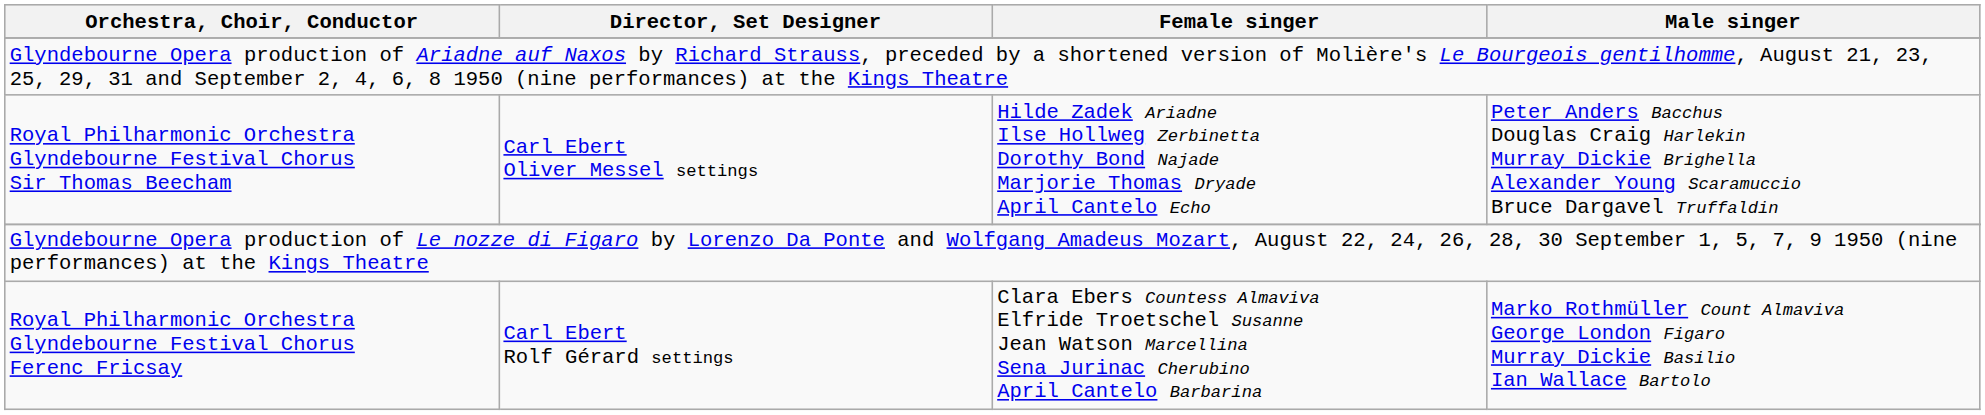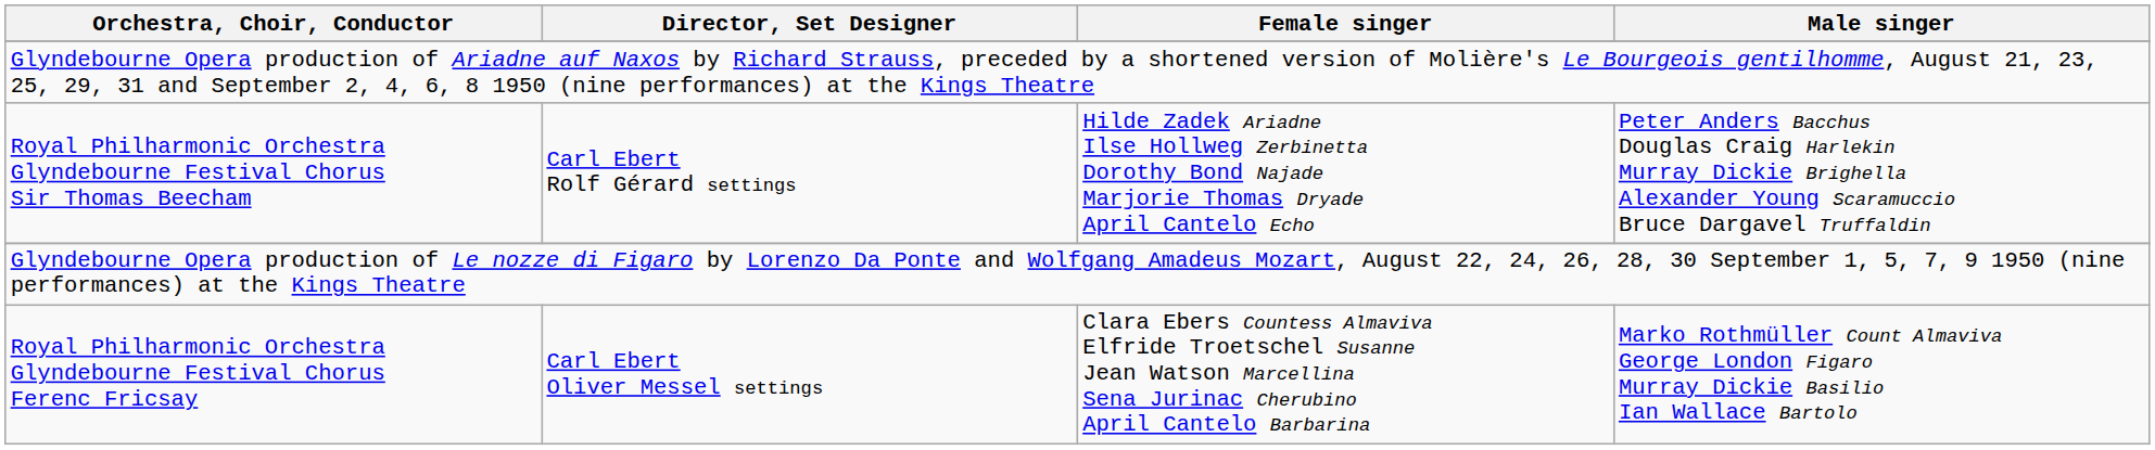row 3 | Director, Set Designer: Carl Ebert Oliver Messel settings -> Carl Ebert Rolf Gérard settings
row 5 | Director, Set Designer: Carl Ebert Rolf Gérard settings -> Carl Ebert Oliver Messel settings
